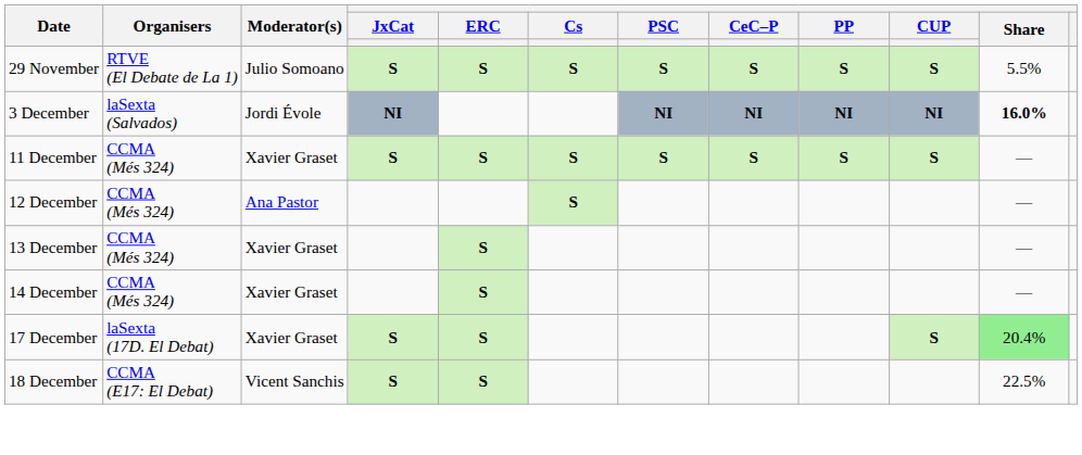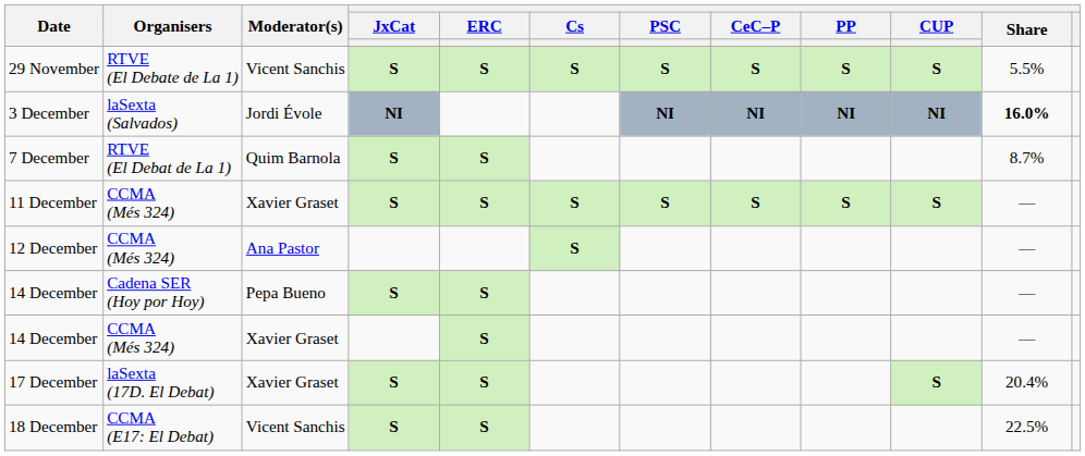29 November | Moderator(s): Julio Somoano -> Vicent Sanchis
+ row: 7 December | RTVE (El Debat de La 1) | Quim Barnola | S | S | 8.7%
- row: 13 December | CCMA (Més 324) | Xavier Graset | S | —
+ row: 14 December | Cadena SER (Hoy por Hoy) | Pepa Bueno | S | S | —
17 December | Share: lightgreen background -> no background
